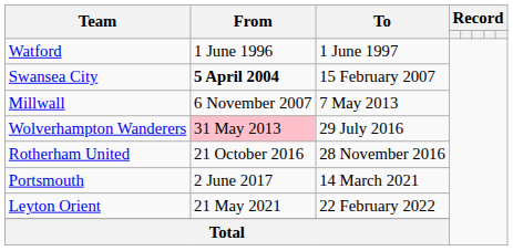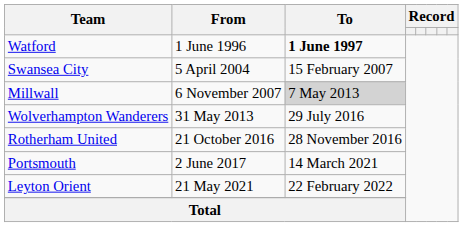Watford | To: normal -> bold
Swansea City | From: bold -> normal
Millwall | To: no background -> lightgrey background
Wolverhampton Wanderers | From: pink background -> no background
